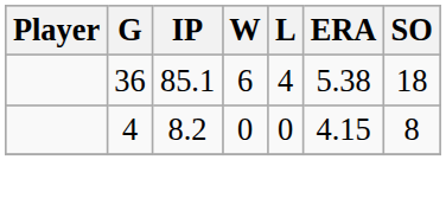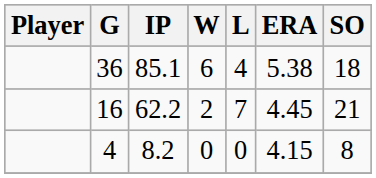+ row: 16 | 62.2 | 2 | 7 | 4.45 | 21
